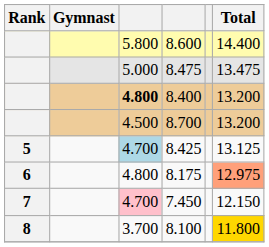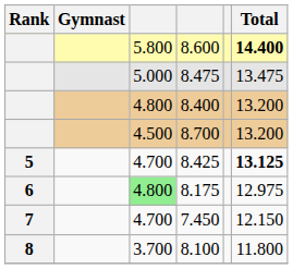8.600 | Total: normal -> bold
8.400 | column 3: bold -> normal
8.425 | column 3: lightblue background -> no background
8.425 | Total: normal -> bold
8.175 | column 3: no background -> lightgreen background
8.175 | Total: lightsalmon background -> no background
7.450 | column 3: pink background -> no background
8.100 | Total: gold background -> no background
